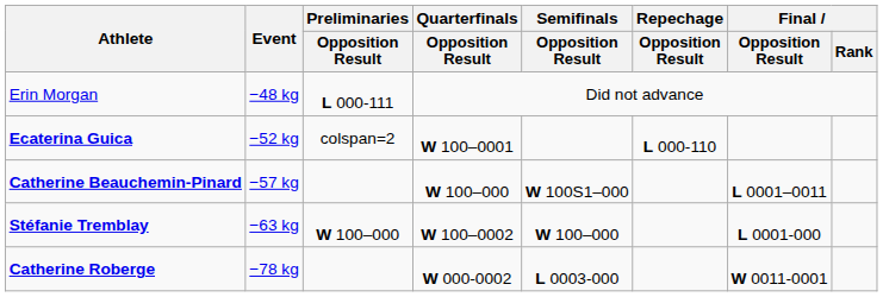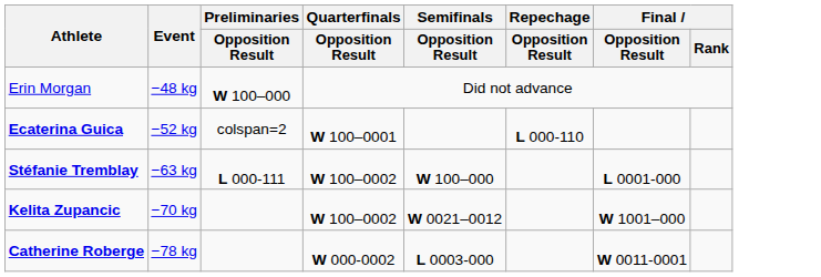Erin Morgan | Preliminaries / Opposition Result: L 000-111 -> W 100–000
- row: Catherine Beauchemin-Pinard | −57 kg | W 100–000 | W 100S1–000 | L 0001–0011
Stéfanie Tremblay | Preliminaries / Opposition Result: W 100–000 -> L 000-111
+ row: Kelita Zupancic | −70 kg | W 100–0002 | W 0021–0012 | W 1001–000
